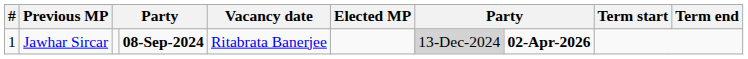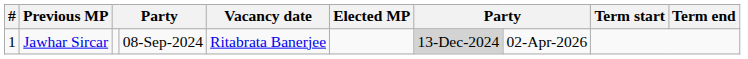Jawhar Sircar | column 4: bold -> normal
Jawhar Sircar | column 8: bold -> normal
